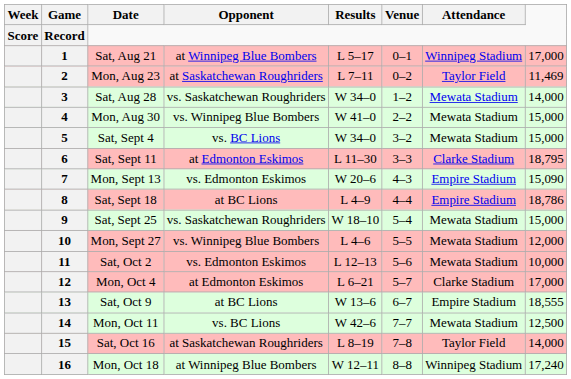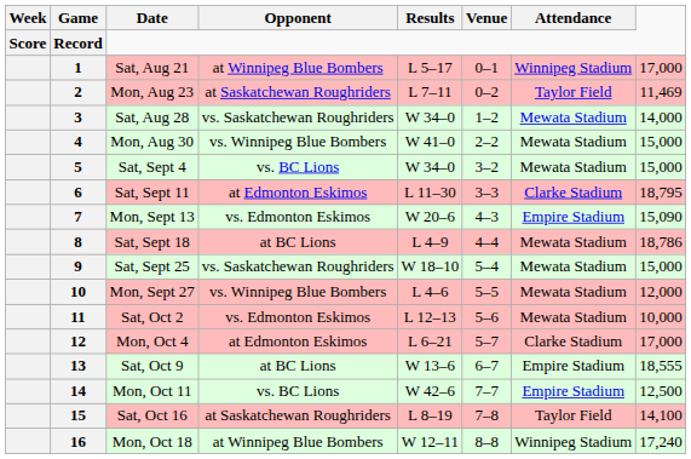8 | Attendance: Empire Stadium -> Mewata Stadium
14 | Attendance: Mewata Stadium -> Empire Stadium
15 | column 8: 14,000 -> 14,100
